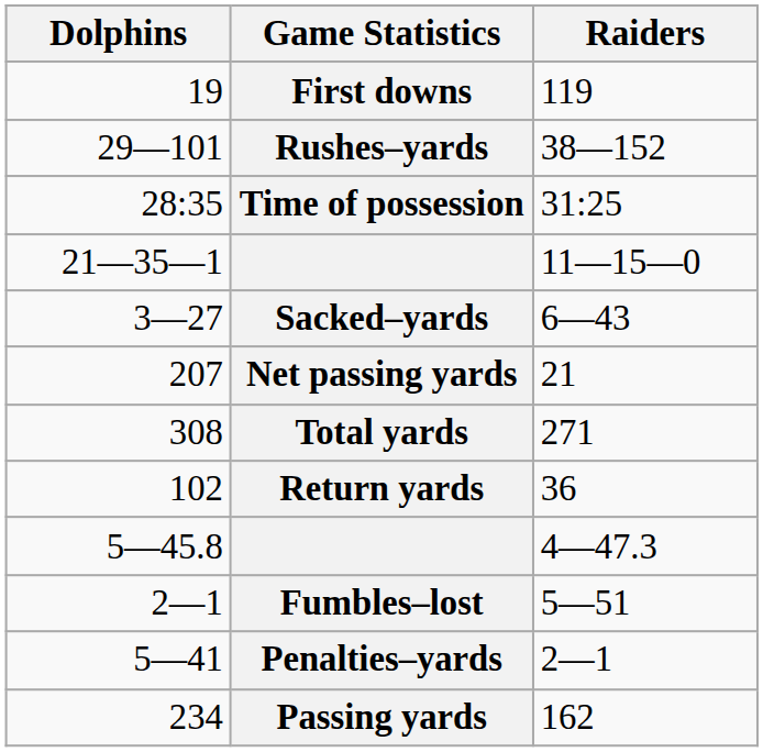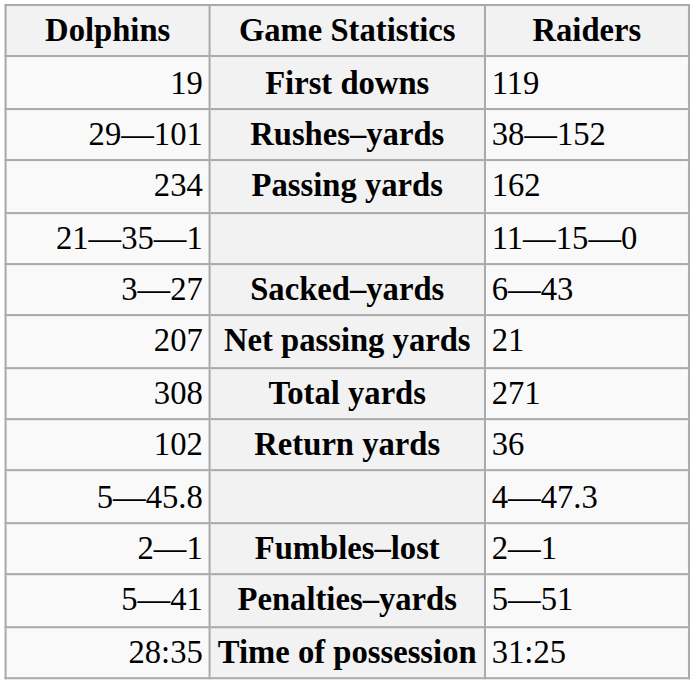rows swapped: Passing yards <-> Time of possession
Fumbles–lost | Raiders: 5—51 -> 2—1
Penalties–yards | Raiders: 2—1 -> 5—51
